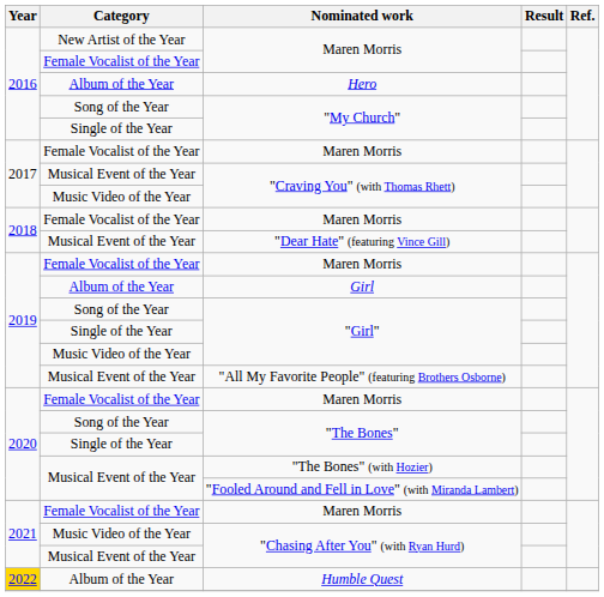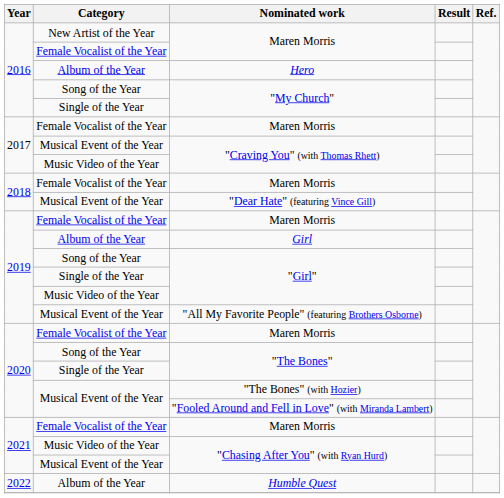Humble Quest | Year: gold background -> no background
